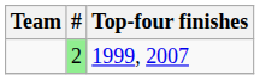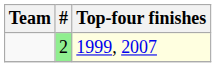row 2 | Top-four finishes: no background -> lightyellow background
